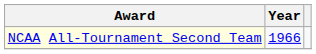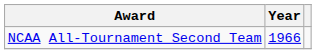row 2 | Award: lightyellow background -> no background
